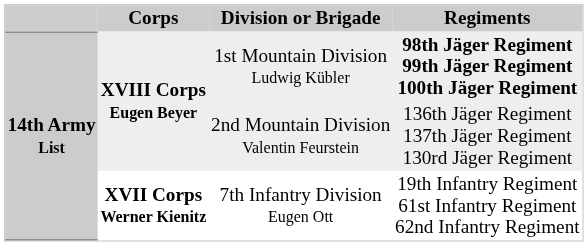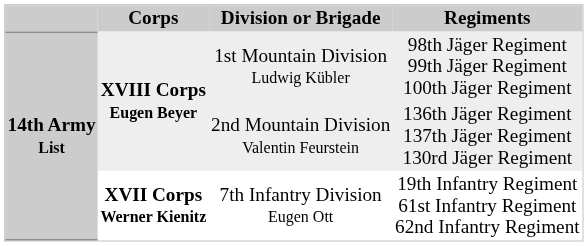1st Mountain Division Ludwig Kübler | Regiments: bold -> normal
